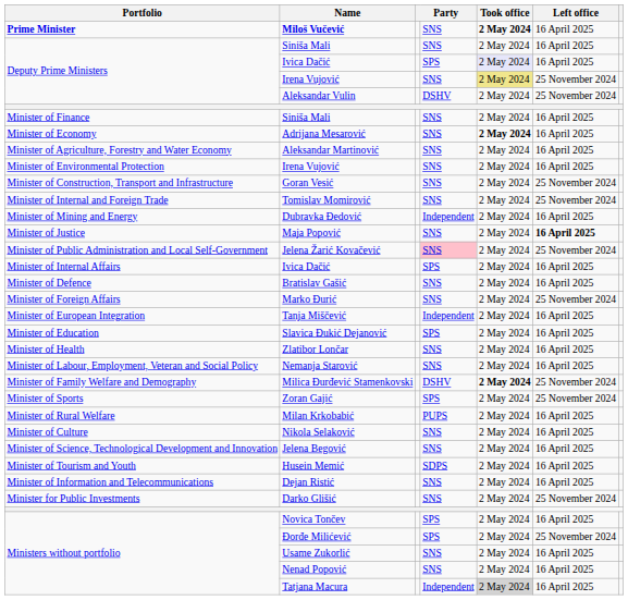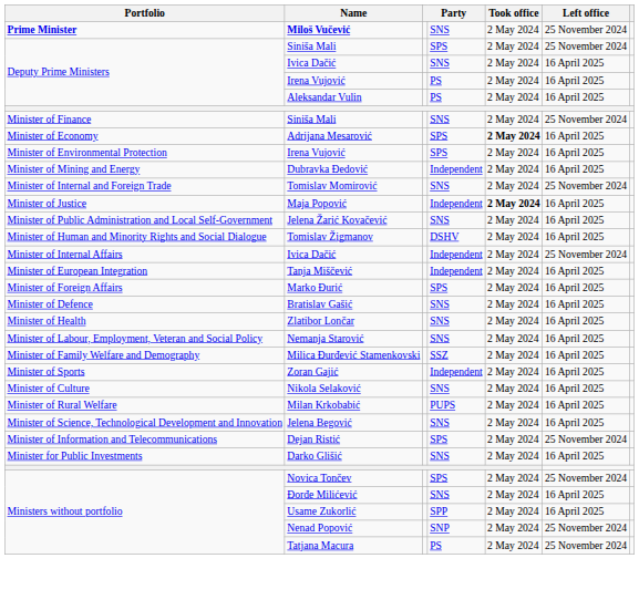Miloš Vučević | Took office: bold -> normal
Miloš Vučević | Left office: 16 April 2025 -> 25 November 2024
Deputy Prime Ministers / Siniša Mali | column 4: SNS -> SPS
Deputy Prime Ministers / Siniša Mali | Left office: 16 April 2025 -> 25 November 2024
Deputy Prime Ministers / Ivica Dačić | column 4: SPS -> SNS
Deputy Prime Ministers / Ivica Dačić | Took office: lavender background -> no background
Deputy Prime Ministers / Irena Vujović | column 4: SNS -> PS
Deputy Prime Ministers / Irena Vujović | Took office: khaki background -> no background
Deputy Prime Ministers / Irena Vujović | Left office: 25 November 2024 -> 16 April 2025
Aleksandar Vulin | column 4: DSHV -> PS
Aleksandar Vulin | Left office: 25 November 2024 -> 16 April 2025
Minister of Finance / Siniša Mali | Left office: 16 April 2025 -> 25 November 2024
Adrijana Mesarović | column 4: SNS -> SPS
- row: Minister of Agriculture, Forestry and Water Economy | Aleksandar Martinović | SNS | 2 May 2024 | 16 April 2025
Minister of Environmental Protection / Irena Vujović | column 4: SNS -> SPS
- row: Minister of Construction, Transport and Infrastructure | Goran Vesić | SNS | 2 May 2024 | 25 November 2024
rows swapped: Dubravka Đedović <-> Tomislav Momirović
Maja Popović | column 4: SNS -> Independent
Maja Popović | Took office: normal -> bold
Maja Popović | Left office: bold -> normal
Jelena Žarić Kovačević | column 4: pink background -> no background
Jelena Žarić Kovačević | Left office: 25 November 2024 -> 16 April 2025
+ row: Minister of Human and Minority Rights and Social Dialogue | Tomislav Žigmanov | DSHV | 2 May 2024 | 16 April 2025
Minister of Internal Affairs / Ivica Dačić | column 4: SPS -> Independent
Minister of Internal Affairs / Ivica Dačić | Left office: 16 April 2025 -> 25 November 2024
rows swapped: Bratislav Gašić <-> Tanja Miščević
Marko Đurić | column 4: SNS -> SPS
Marko Đurić | Left office: 25 November 2024 -> 16 April 2025
- row: Minister of Education | Slavica Đukić Dejanović | SPS | 2 May 2024 | 16 April 2025
Milica Đurđević Stamenkovski | column 4: DSHV -> SSZ
Milica Đurđević Stamenkovski | Took office: bold -> normal
Milica Đurđević Stamenkovski | Left office: 25 November 2024 -> 16 April 2025
Zoran Gajić | column 4: SPS -> Independent
Zoran Gajić | Left office: 25 November 2024 -> 16 April 2025
rows swapped: Nikola Selaković <-> Milan Krkobabić
- row: Minister of Tourism and Youth | Husein Memić | SDPS | 2 May 2024 | 16 April 2025
Dejan Ristić | column 4: SNS -> SPS
Dejan Ristić | Left office: 16 April 2025 -> 25 November 2024
Darko Glišić | Left office: 25 November 2024 -> 16 April 2025
Novica Tončev | Left office: 16 April 2025 -> 25 November 2024
Đorđe Milićević | column 4: SPS -> SNS
Đorđe Milićević | Left office: 25 November 2024 -> 16 April 2025
Usame Zukorlić | column 4: SNS -> SPP
Nenad Popović | column 4: SNS -> SNP
Nenad Popović | Left office: 16 April 2025 -> 25 November 2024
Tatjana Macura | column 4: Independent -> PS
Tatjana Macura | Took office: lightgrey background -> no background
Tatjana Macura | Left office: 16 April 2025 -> 25 November 2024
